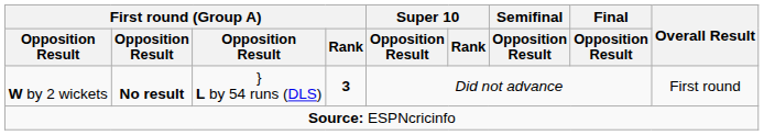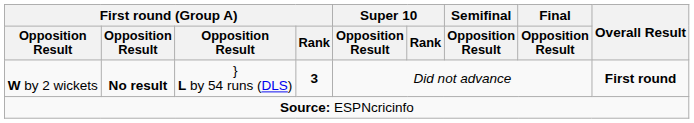W by 2 wickets | Overall Result: normal -> bold
